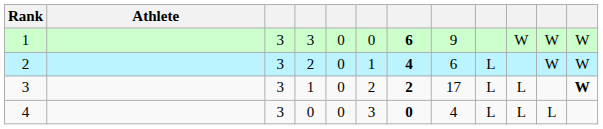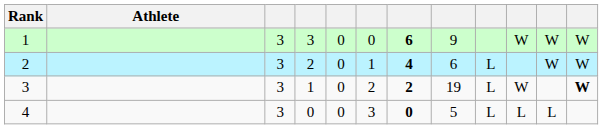row 4 | column 8: 17 -> 19
row 4 | column 10: L -> W
row 5 | column 8: 4 -> 5
